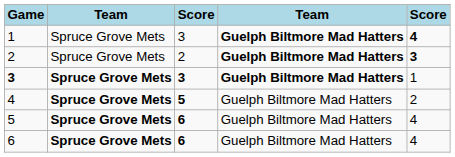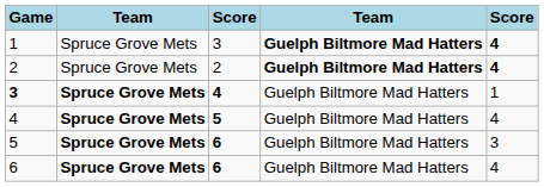row 3 | column 5: 3 -> 4
row 4 | column 3: 3 -> 4
row 4 | column 4: bold -> normal
row 5 | column 5: 2 -> 4
row 6 | column 5: 4 -> 3
